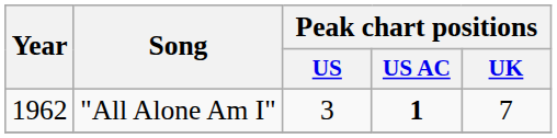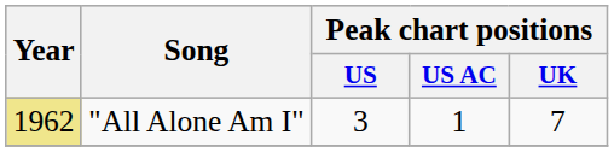row 3 | Year: no background -> khaki background
row 3 | Peak chart positions / US AC: bold -> normal
